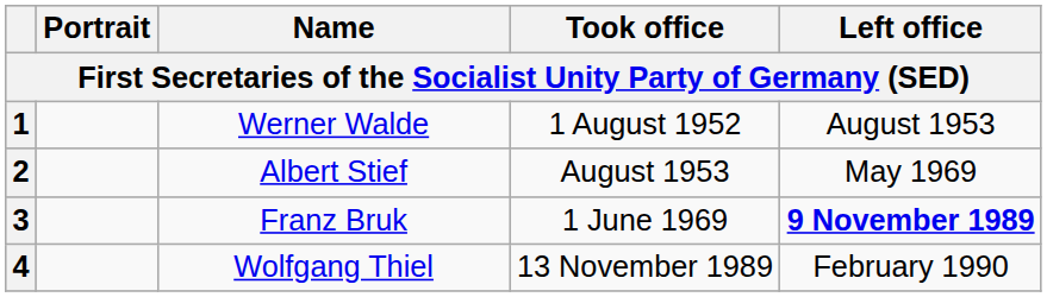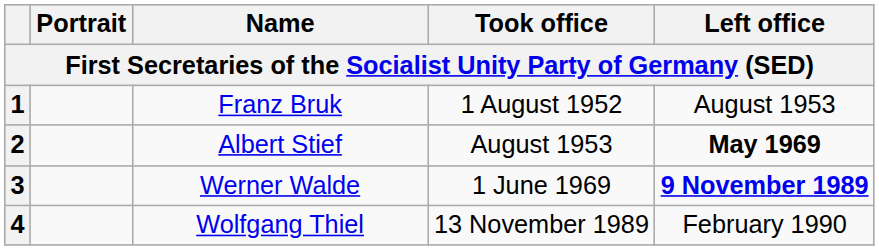1 | Name: Werner Walde -> Franz Bruk
2 | Left office: normal -> bold
3 | Name: Franz Bruk -> Werner Walde
